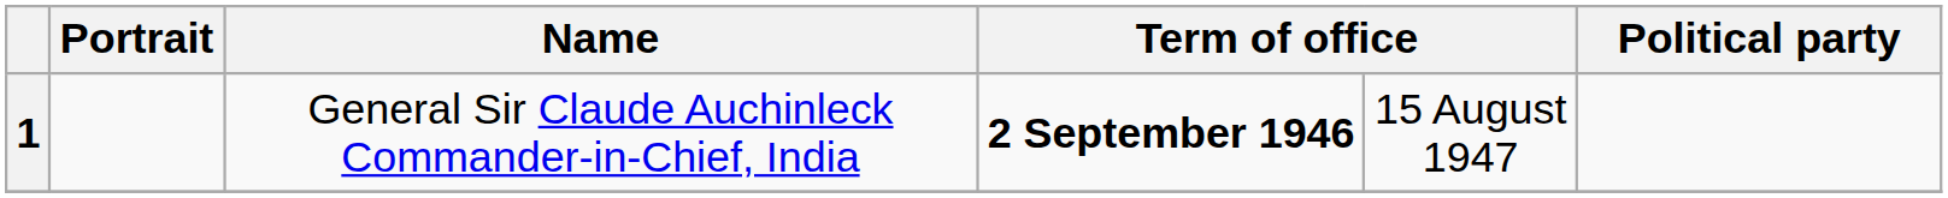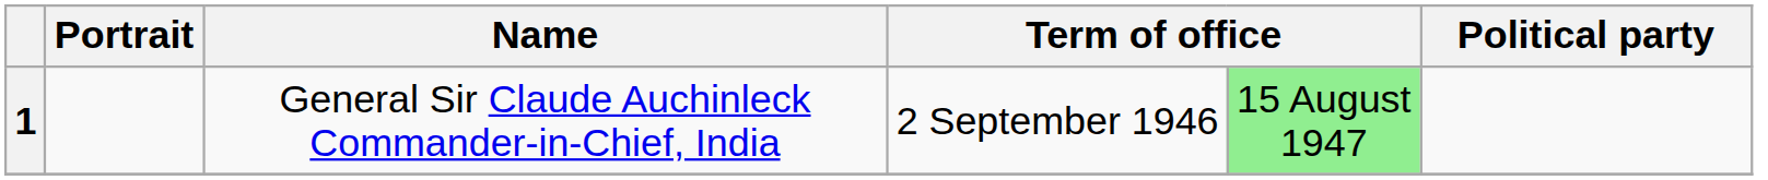1 | column 4: bold -> normal
1 | column 5: no background -> lightgreen background
